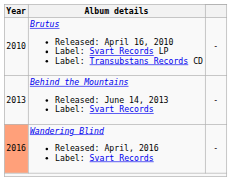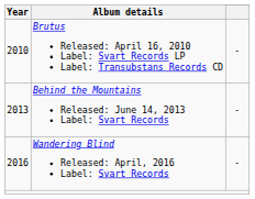Wandering Blind Released: April, 2016 Label: Svart Records | Year: lightsalmon background -> no background
